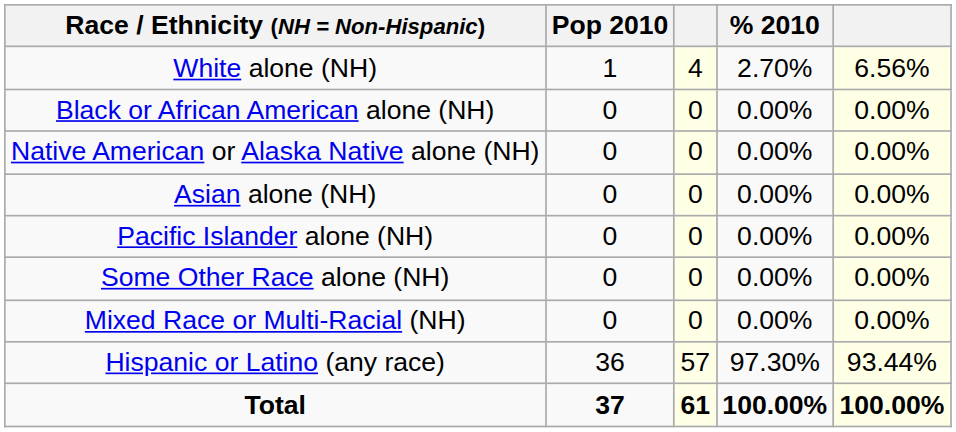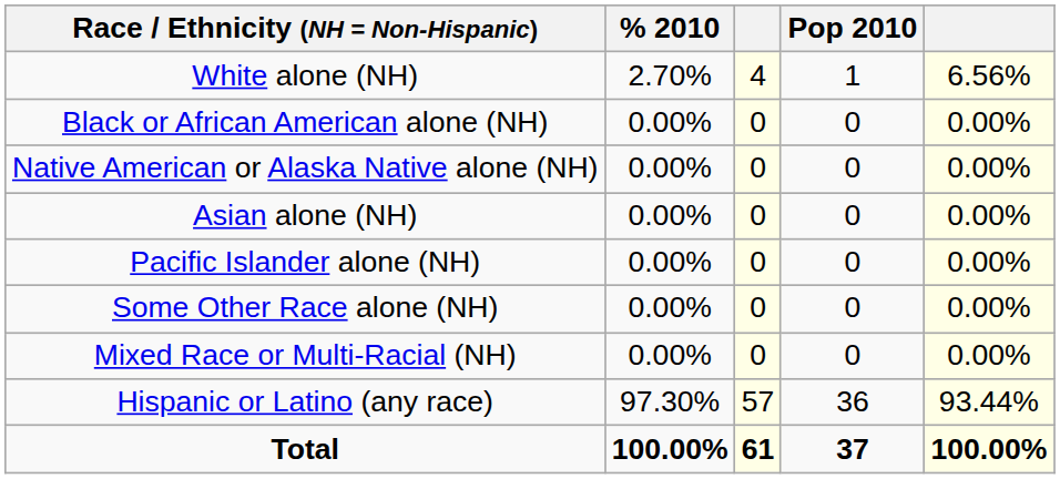columns swapped: Pop 2010 <-> % 2010
